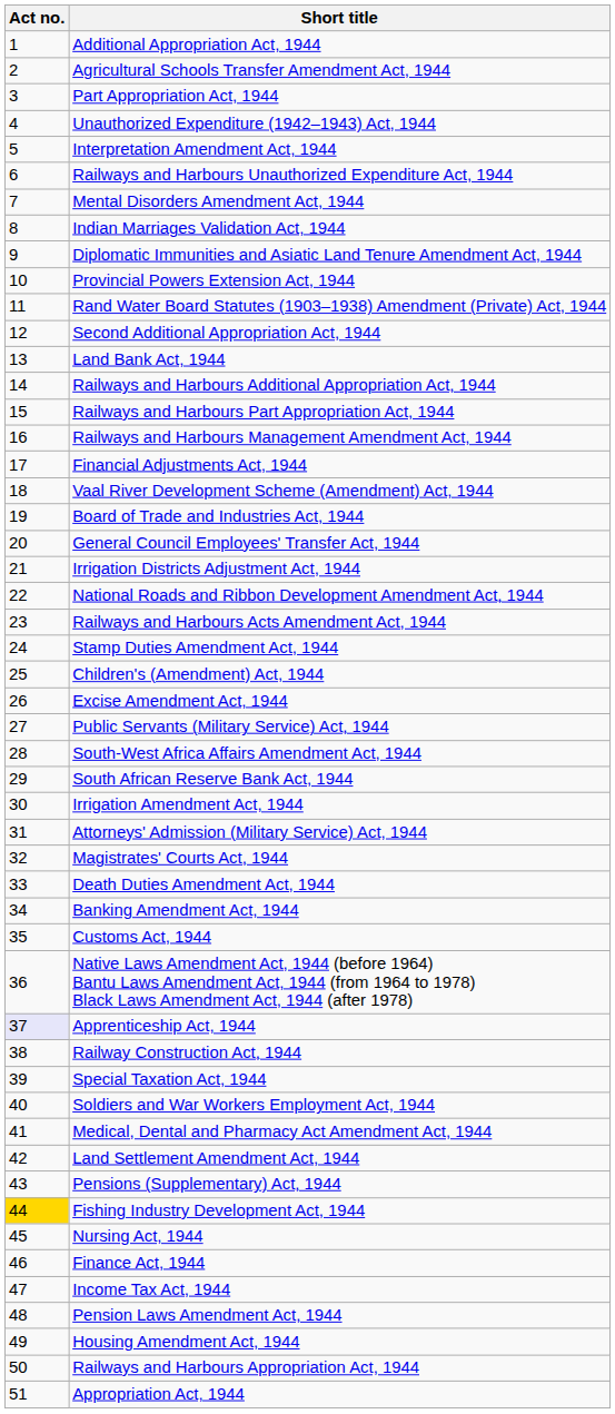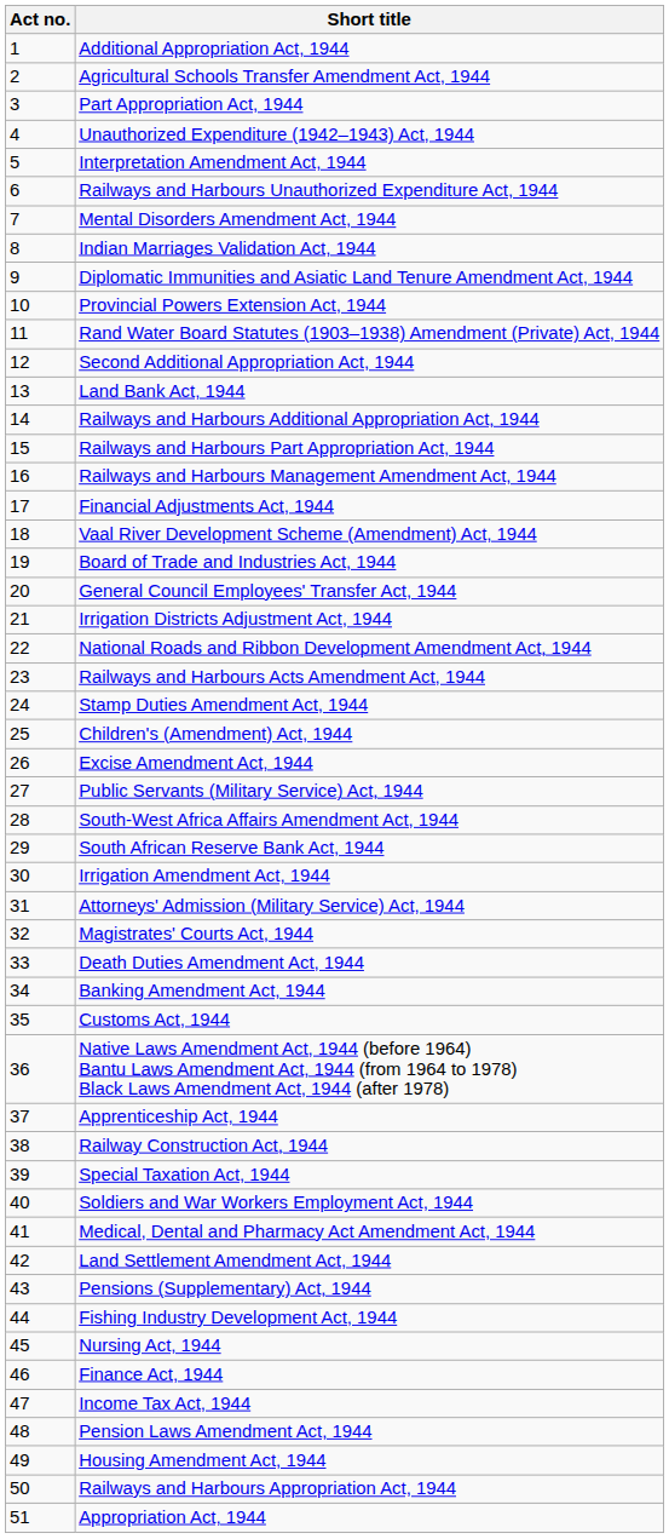Apprenticeship Act, 1944 | Act no.: lavender background -> no background
Fishing Industry Development Act, 1944 | Act no.: gold background -> no background
